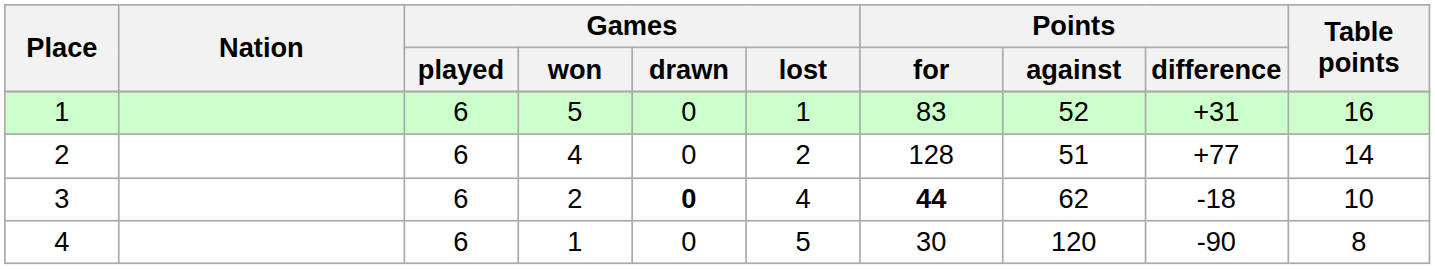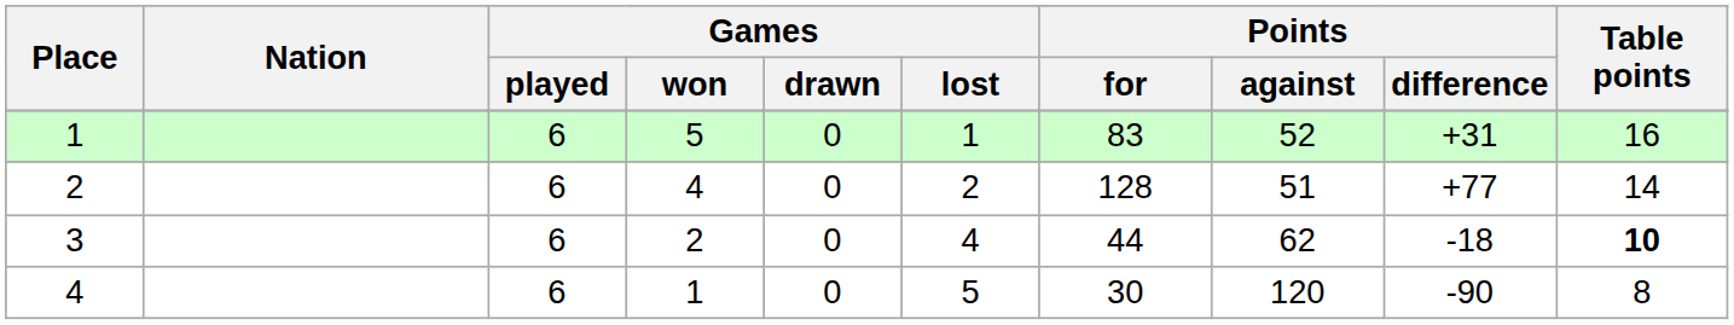3 | Games / drawn: bold -> normal
3 | Points / for: bold -> normal
3 | Table points: normal -> bold
